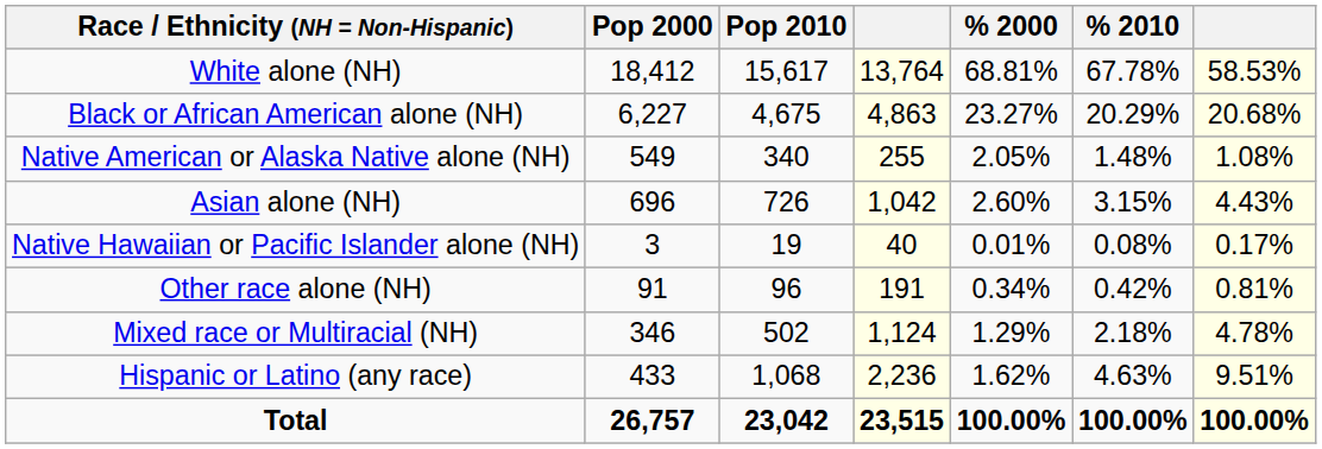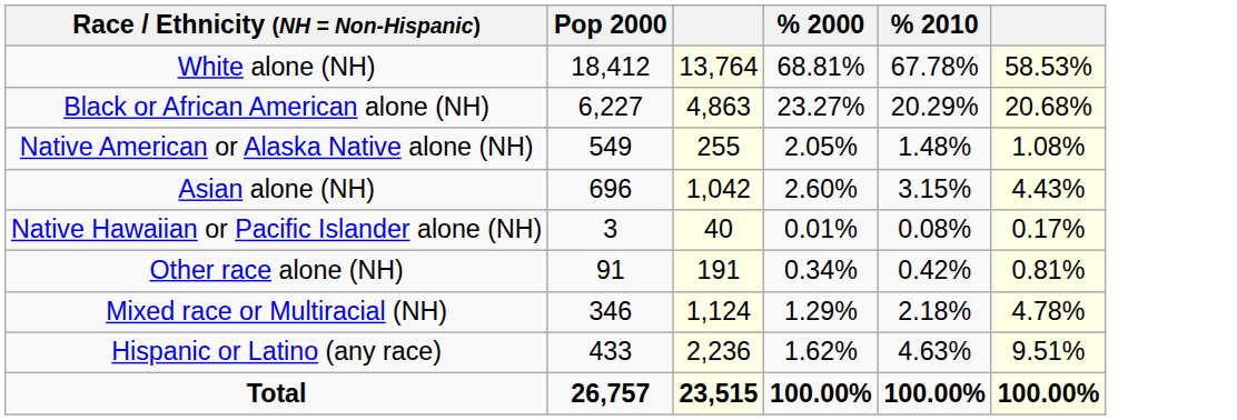- column: Pop 2010 | 15,617 | 4,675 | 340 | 726 | 19 | 96 | 502 | 1,068 | 23,042
